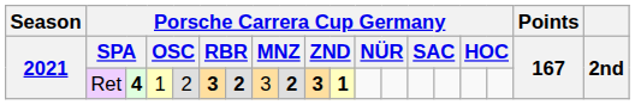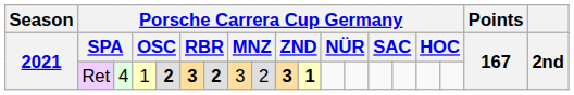Ret | column 3: bold -> normal
Ret | column 5: normal -> bold
Ret | column 9: bold -> normal
